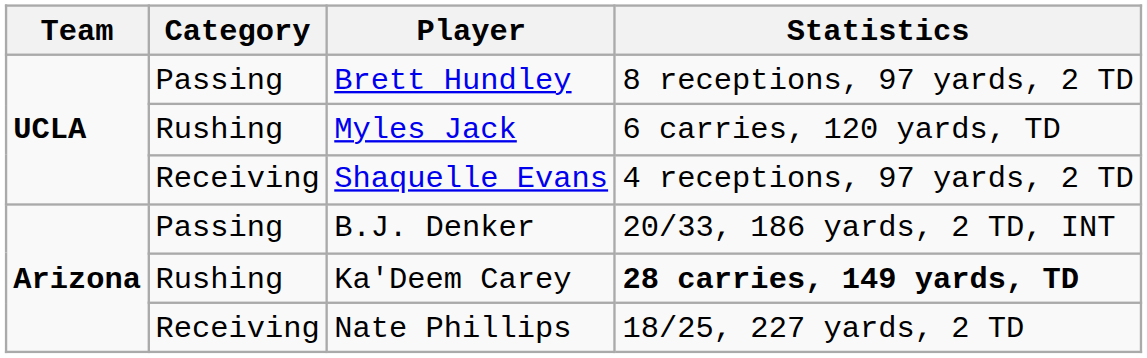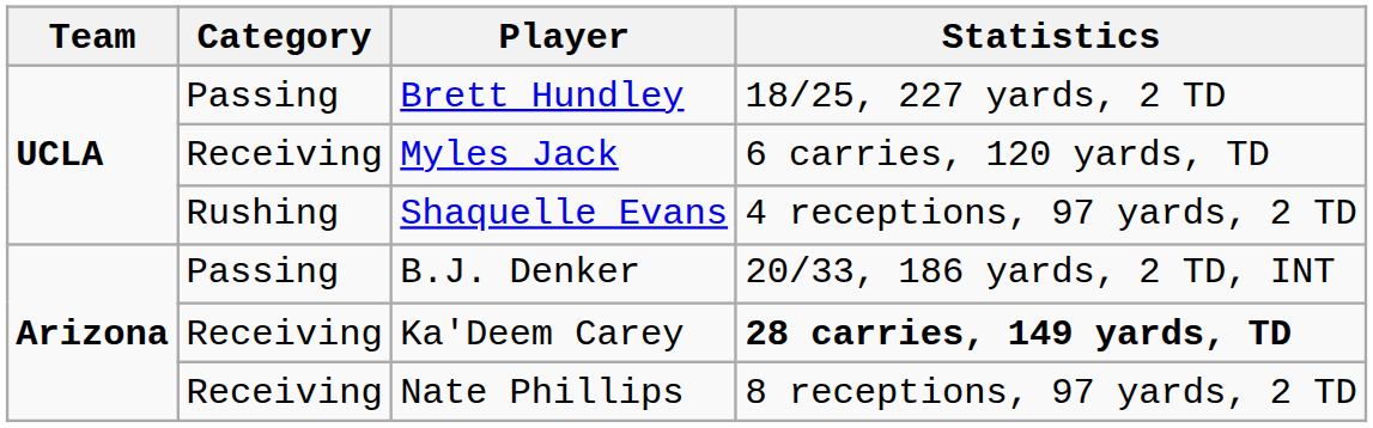Brett Hundley | Statistics: 8 receptions, 97 yards, 2 TD -> 18/25, 227 yards, 2 TD
Myles Jack | Category: Rushing -> Receiving
Shaquelle Evans | Category: Receiving -> Rushing
Ka'Deem Carey | Category: Rushing -> Receiving
Nate Phillips | Statistics: 18/25, 227 yards, 2 TD -> 8 receptions, 97 yards, 2 TD
